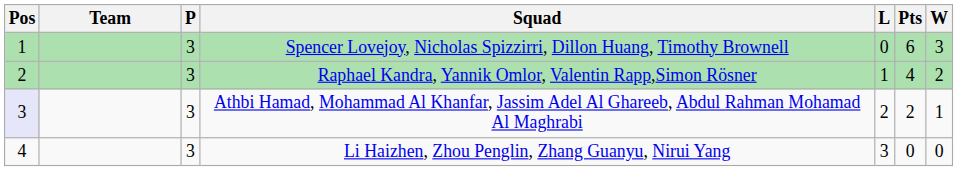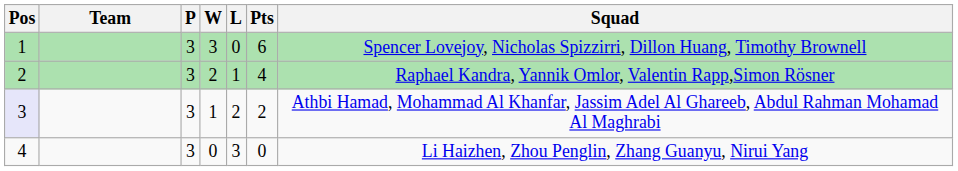columns swapped: W <-> Squad
